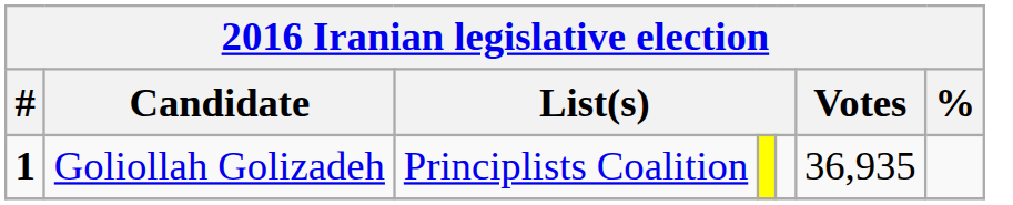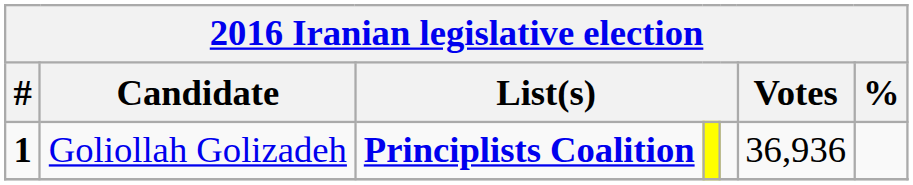Goliollah Golizadeh | column 3: normal -> bold
Goliollah Golizadeh | Votes: 36,935 -> 36,936
